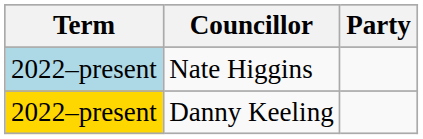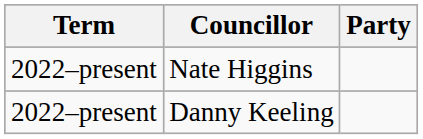Nate Higgins | Term: lightblue background -> no background
Danny Keeling | Term: gold background -> no background
